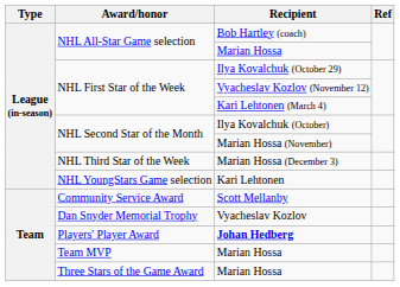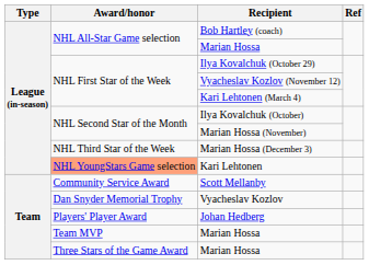Kari Lehtonen | Award/honor: no background -> lightsalmon background
Johan Hedberg | Recipient: bold -> normal
